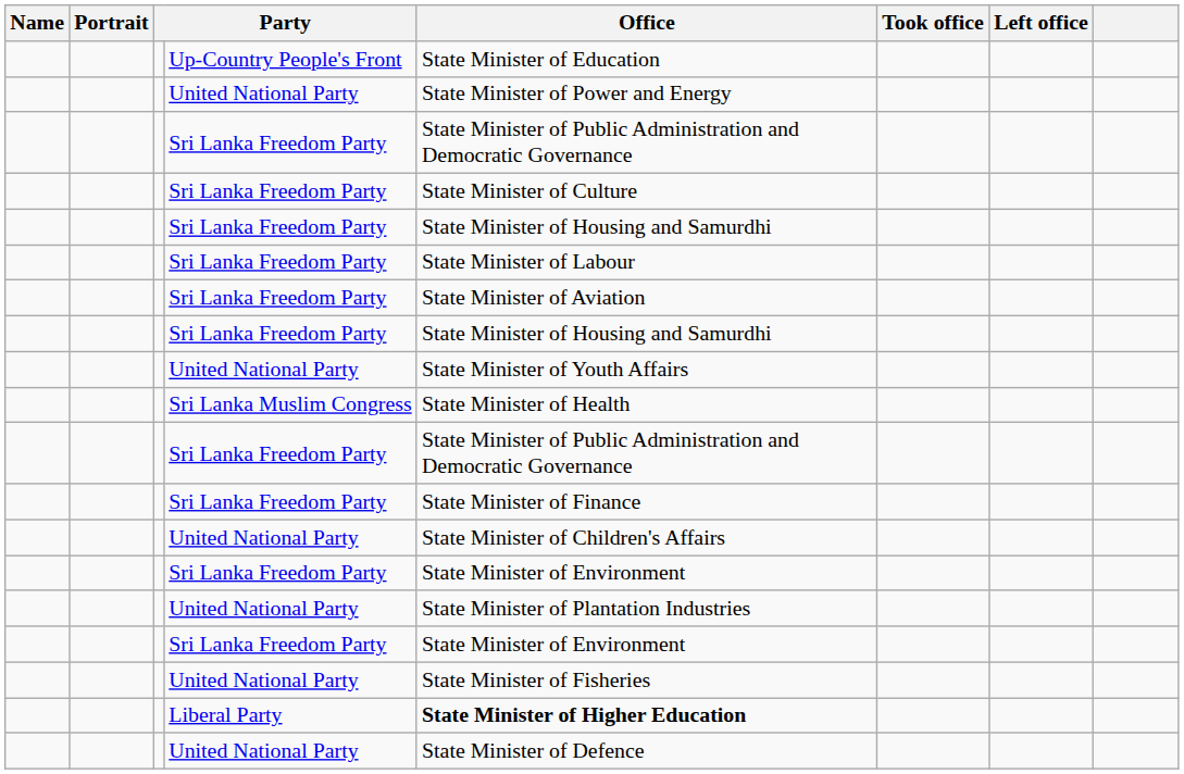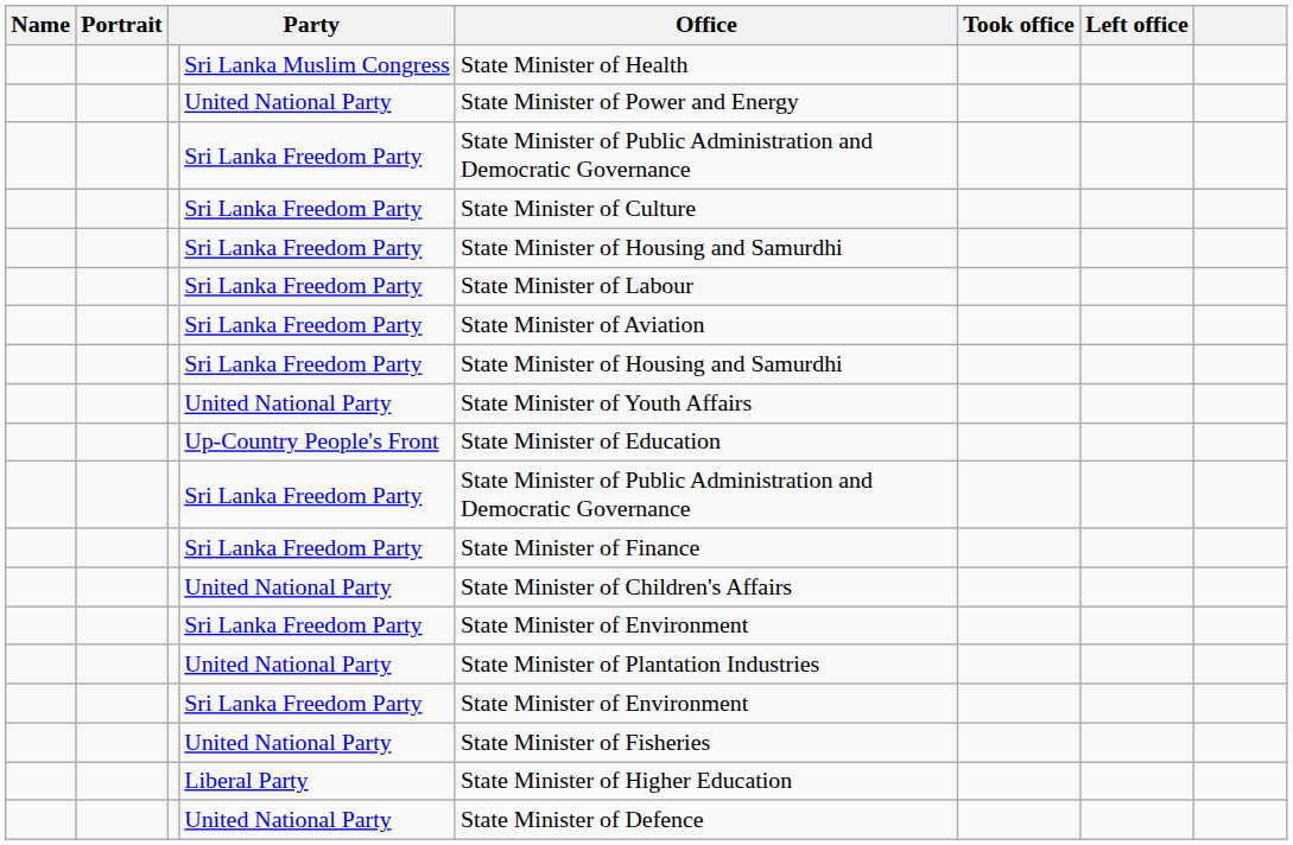rows swapped: Sri Lanka Muslim Congress <-> Up-Country People's Front
Liberal Party | Office: bold -> normal
